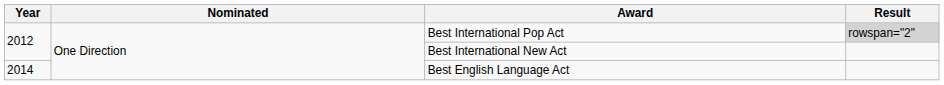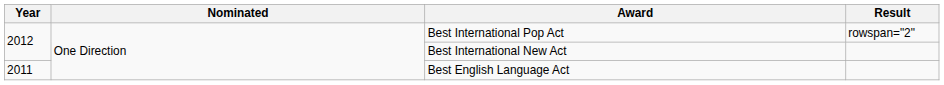Best International Pop Act | Result: lightgrey background -> no background
Best English Language Act | Year: 2014 -> 2011
